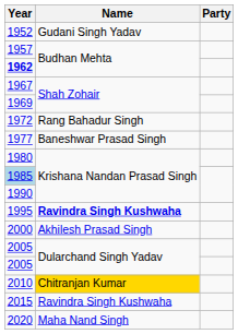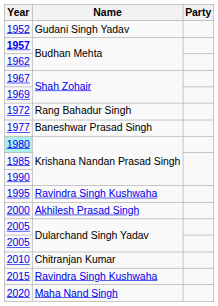1957 | Year: normal -> bold
1962 | Year: bold -> normal
1980 | Year: no background -> paleturquoise background
1985 | Year: lightblue background -> no background
1995 | Name: bold -> normal
2010 | Name: gold background -> no background
